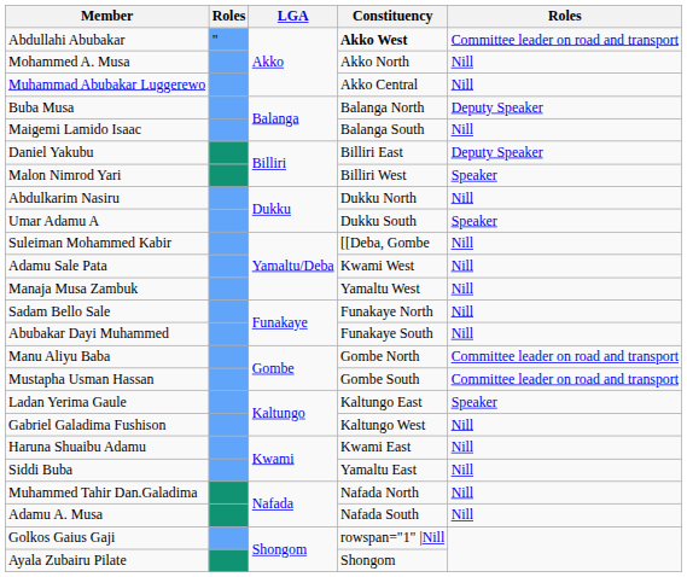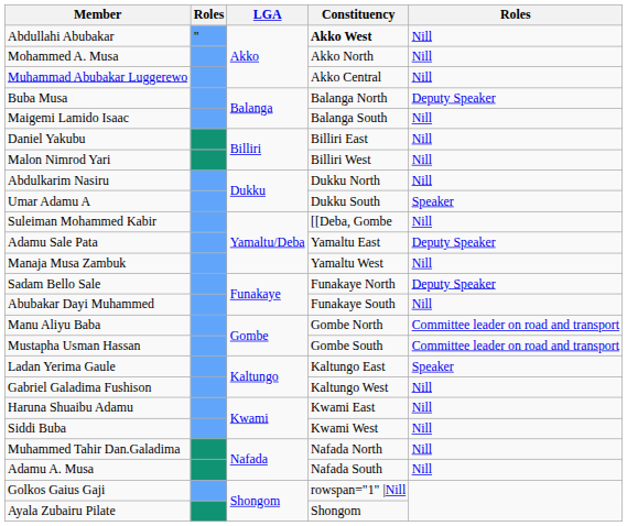Abdullahi Abubakar | column 5: Committee leader on road and transport -> Nill
Daniel Yakubu | column 5: Deputy Speaker -> Nill
Malon Nimrod Yari | column 5: Speaker -> Nill
Adamu Sale Pata | Constituency: Kwami West -> Yamaltu East
Adamu Sale Pata | column 5: Nill -> Deputy Speaker
Sadam Bello Sale | column 5: Nill -> Deputy Speaker
Siddi Buba | Constituency: Yamaltu East -> Kwami West
